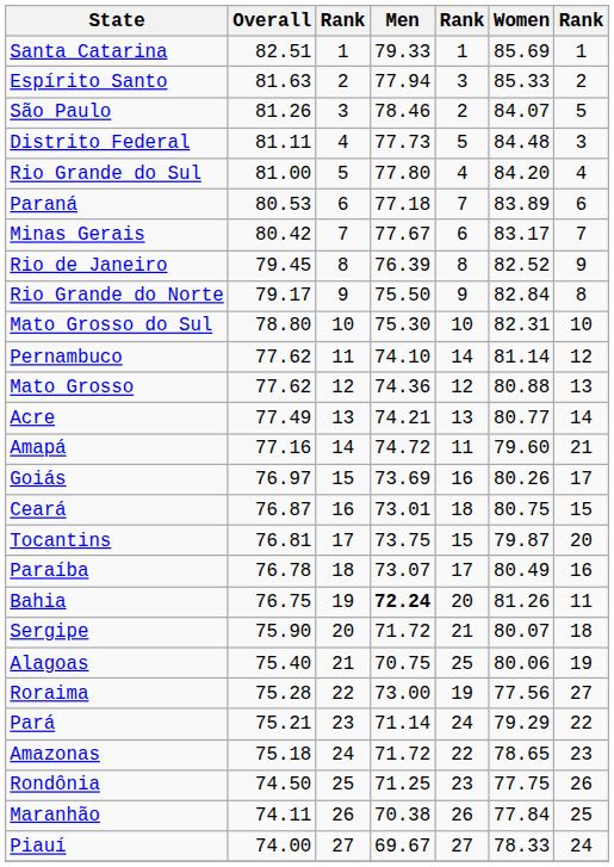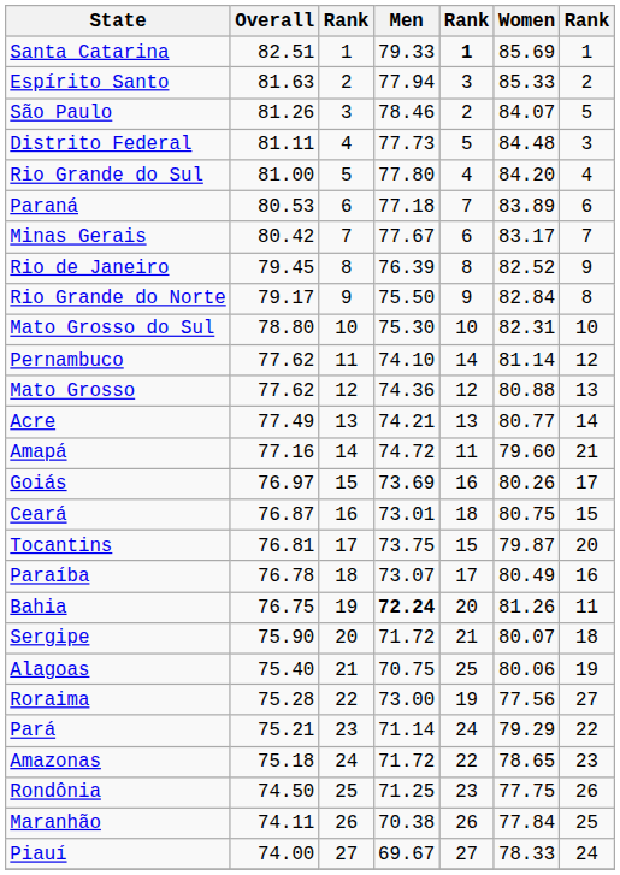Santa Catarina | column 5: normal -> bold
